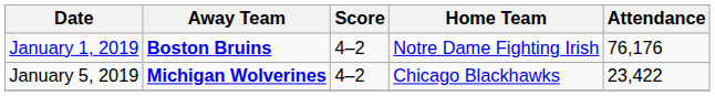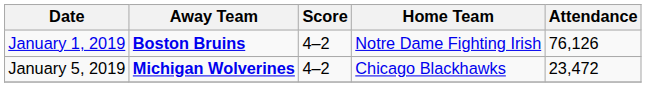January 1, 2019 | Attendance: 76,176 -> 76,126
January 5, 2019 | Attendance: 23,422 -> 23,472
